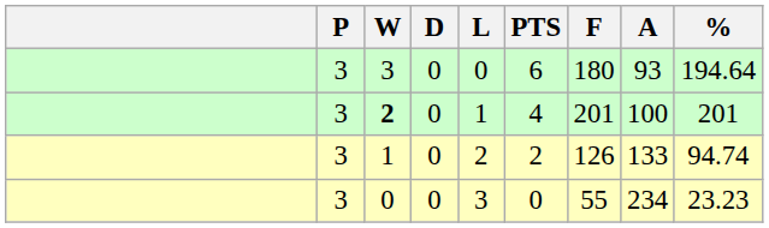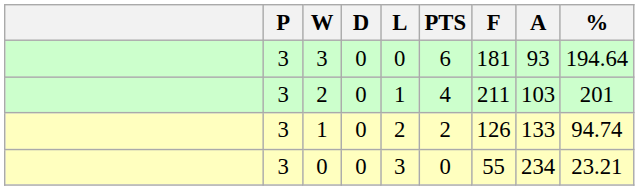row 2 | F: 180 -> 181
row 3 | W: bold -> normal
row 3 | F: 201 -> 211
row 3 | A: 100 -> 103
row 5 | %: 23.23 -> 23.21
